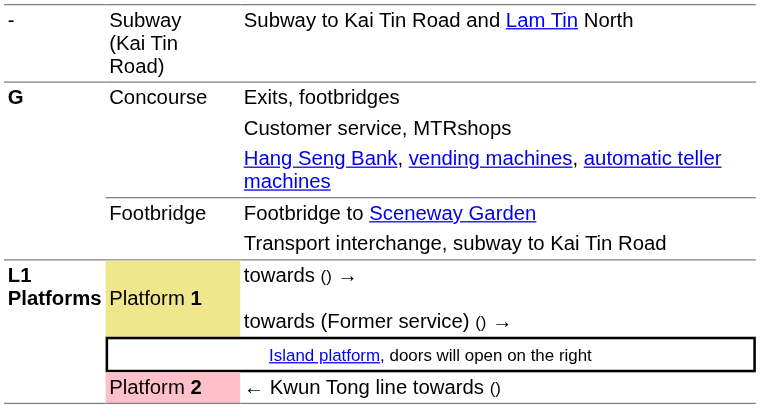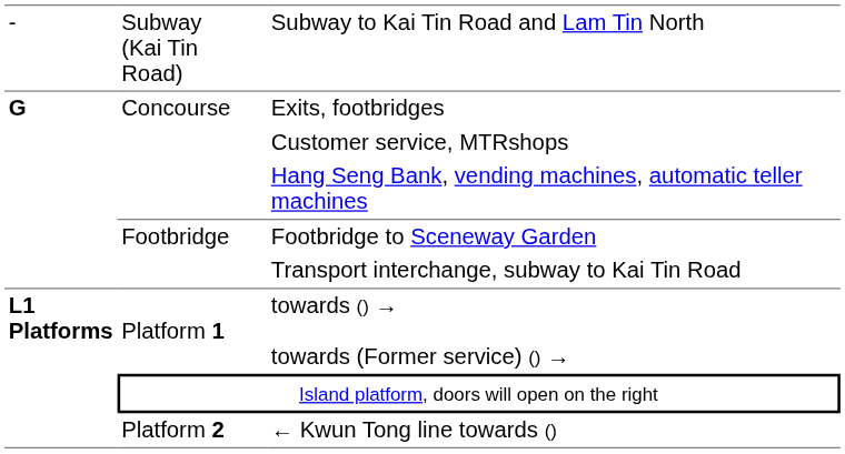towards () → towards (Former service) () → | column 2: khaki background -> no background
← Kwun Tong line towards () | column 2: pink background -> no background
